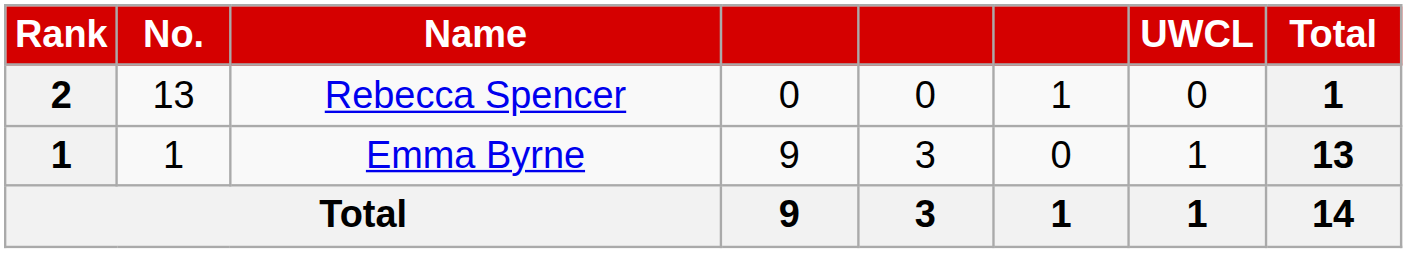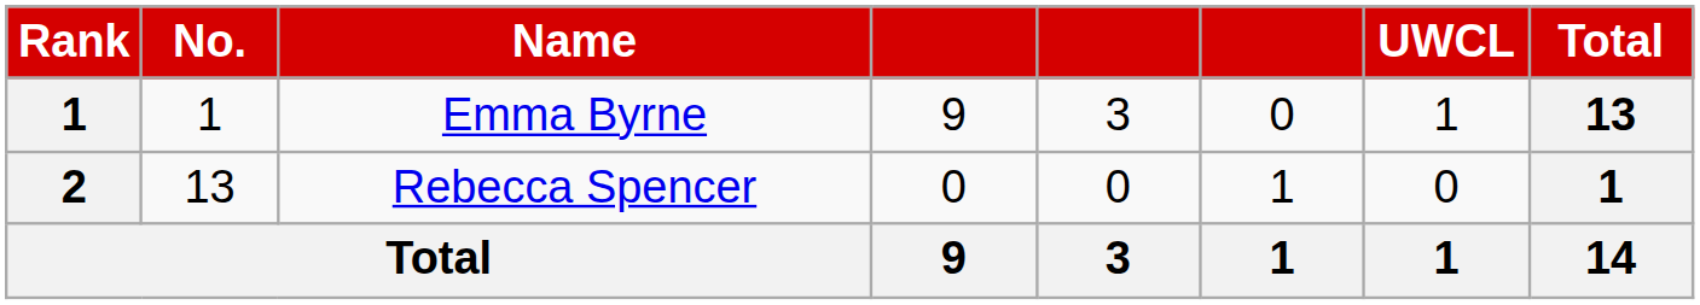rows swapped: Emma Byrne <-> Rebecca Spencer
